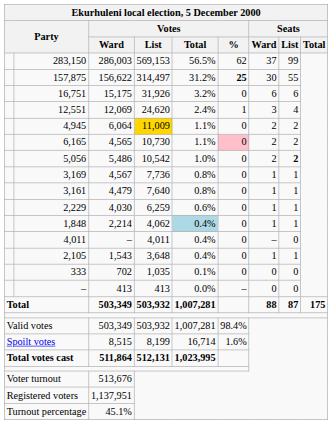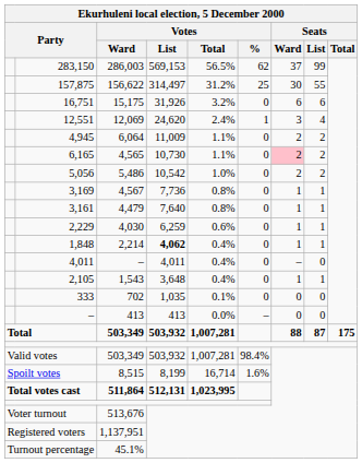157,875 | Votes / %: bold -> normal
4,945 | Votes / List: gold background -> no background
6,165 | Votes / %: pink background -> no background
6,165 | Seats / Ward: no background -> pink background
5,056 | Seats / List: bold -> normal
1,848 | Votes / List: normal -> bold
1,848 | Votes / Total: lightblue background -> no background
